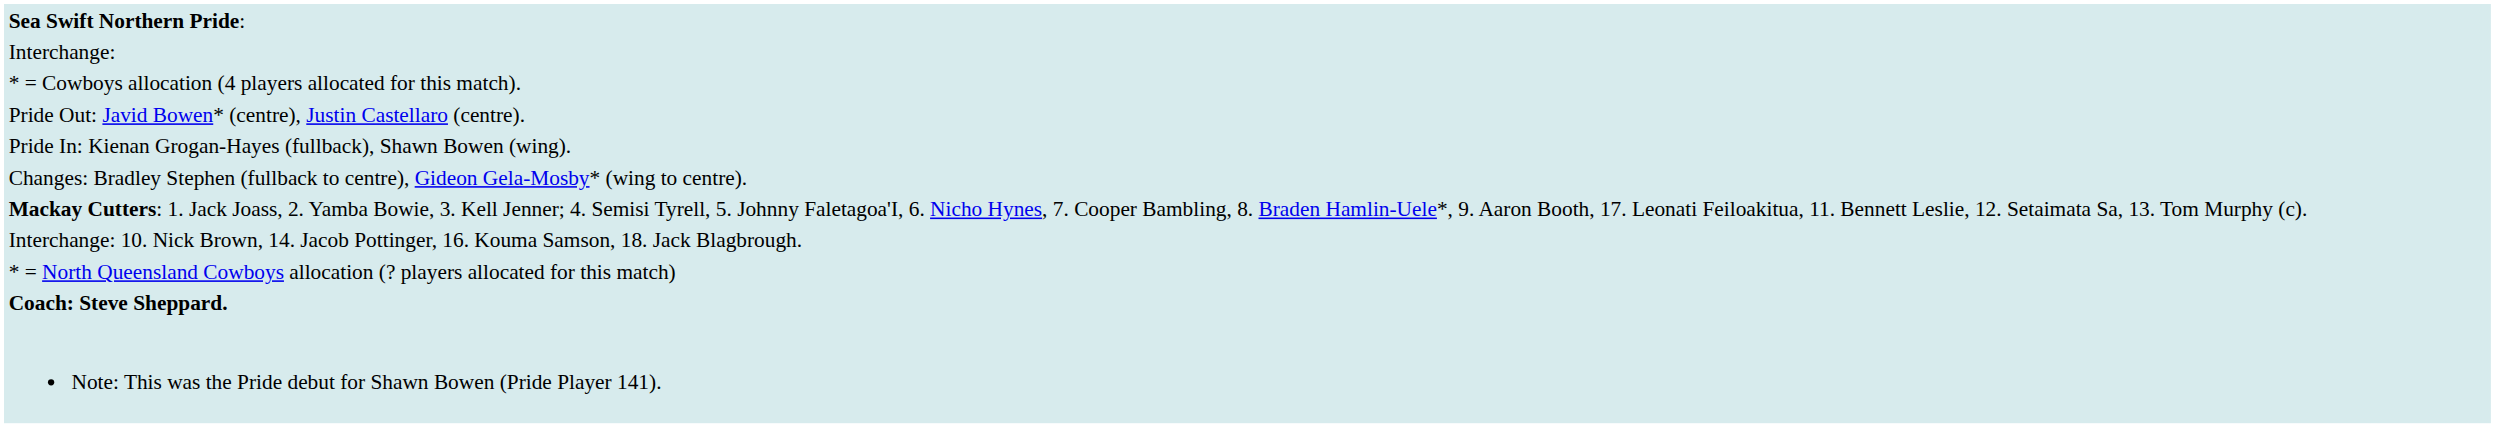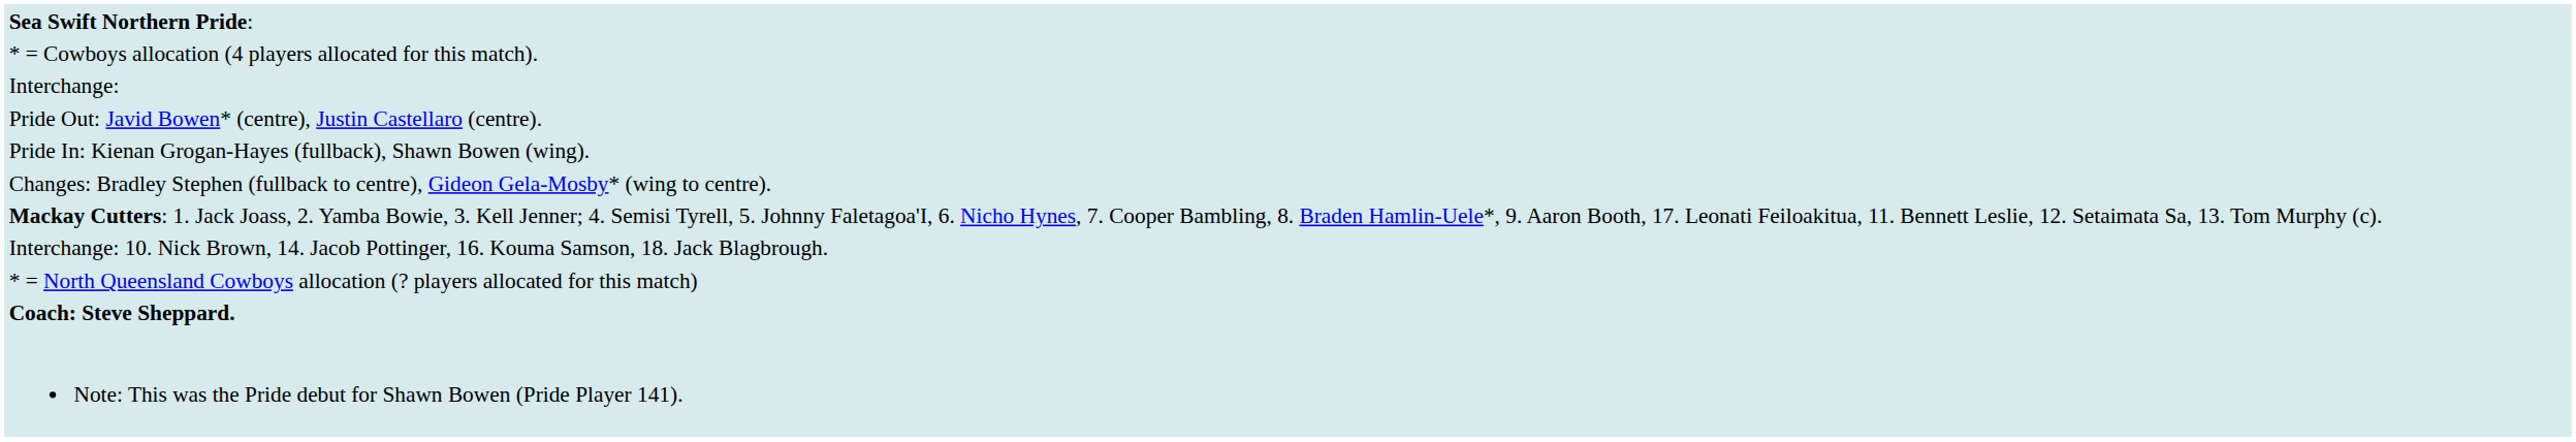row 2 | column 1: Interchange: -> * = Cowboys allocation (4 players allocated for this match).
row 3 | column 1: * = Cowboys allocation (4 players allocated for this match). -> Interchange:
